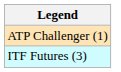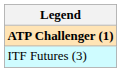row 2 | column 1: normal -> bold
